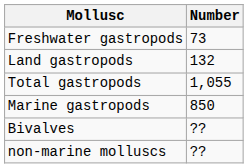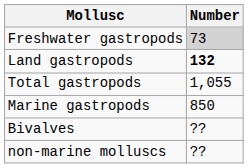Freshwater gastropods | Number: no background -> lightgrey background
Land gastropods | Number: normal -> bold
